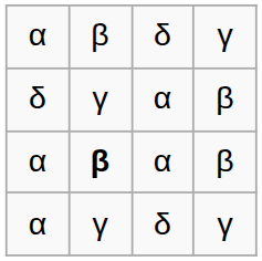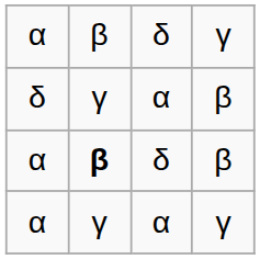row 3 | column 3: α -> δ
row 4 | column 3: δ -> α
